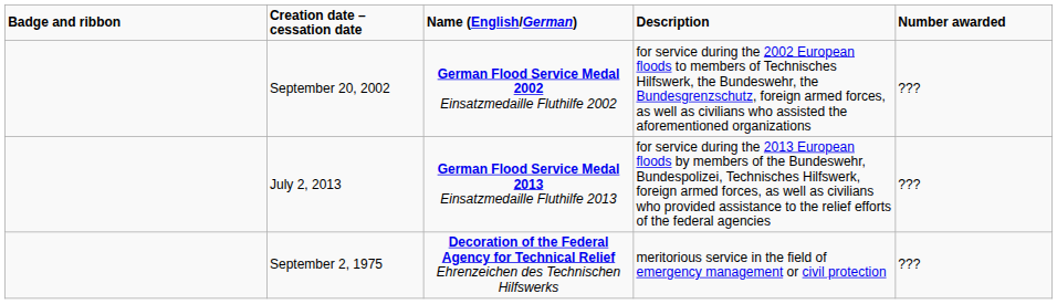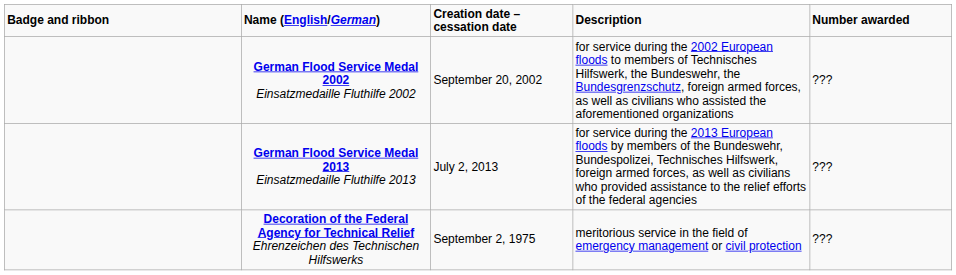columns swapped: Name (English/German) <-> Creation date – cessation date
